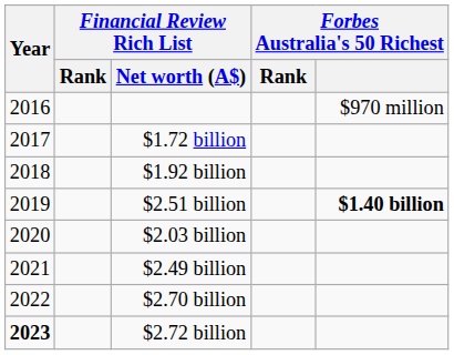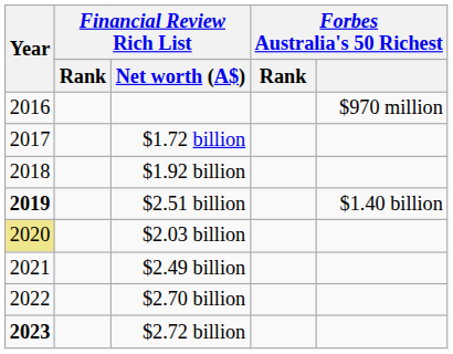$2.51 billion | Year: normal -> bold
$2.51 billion | Forbes Australia's 50 Richest: bold -> normal
$2.03 billion | Year: no background -> khaki background
